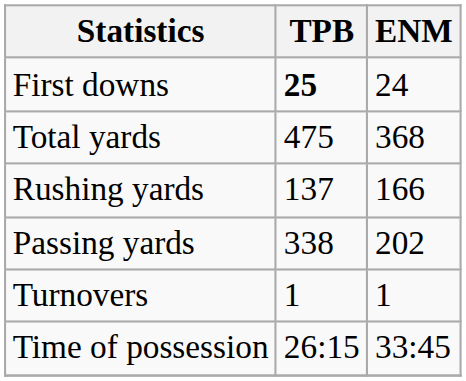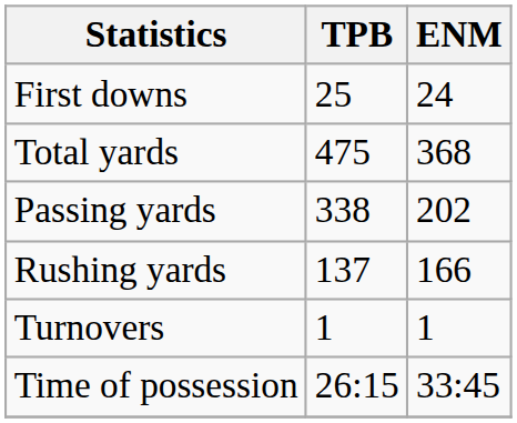First downs | TPB: bold -> normal
rows swapped: Rushing yards <-> Passing yards
